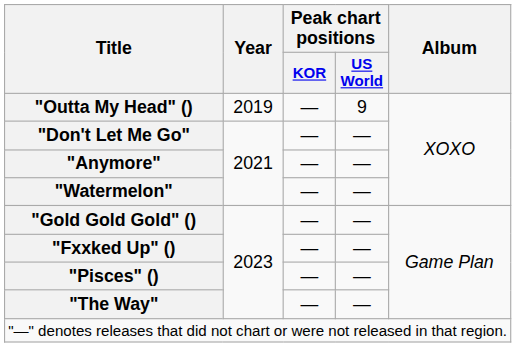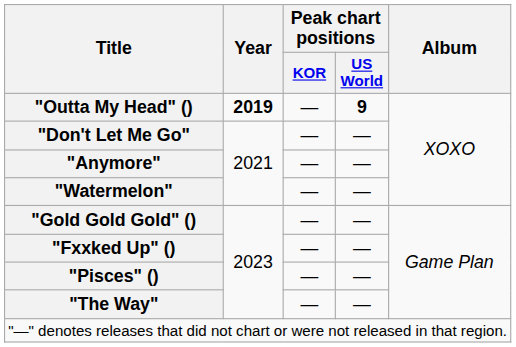"Outta My Head" () | Year: normal -> bold
"Outta My Head" () | Peak chart positions / US World: normal -> bold
